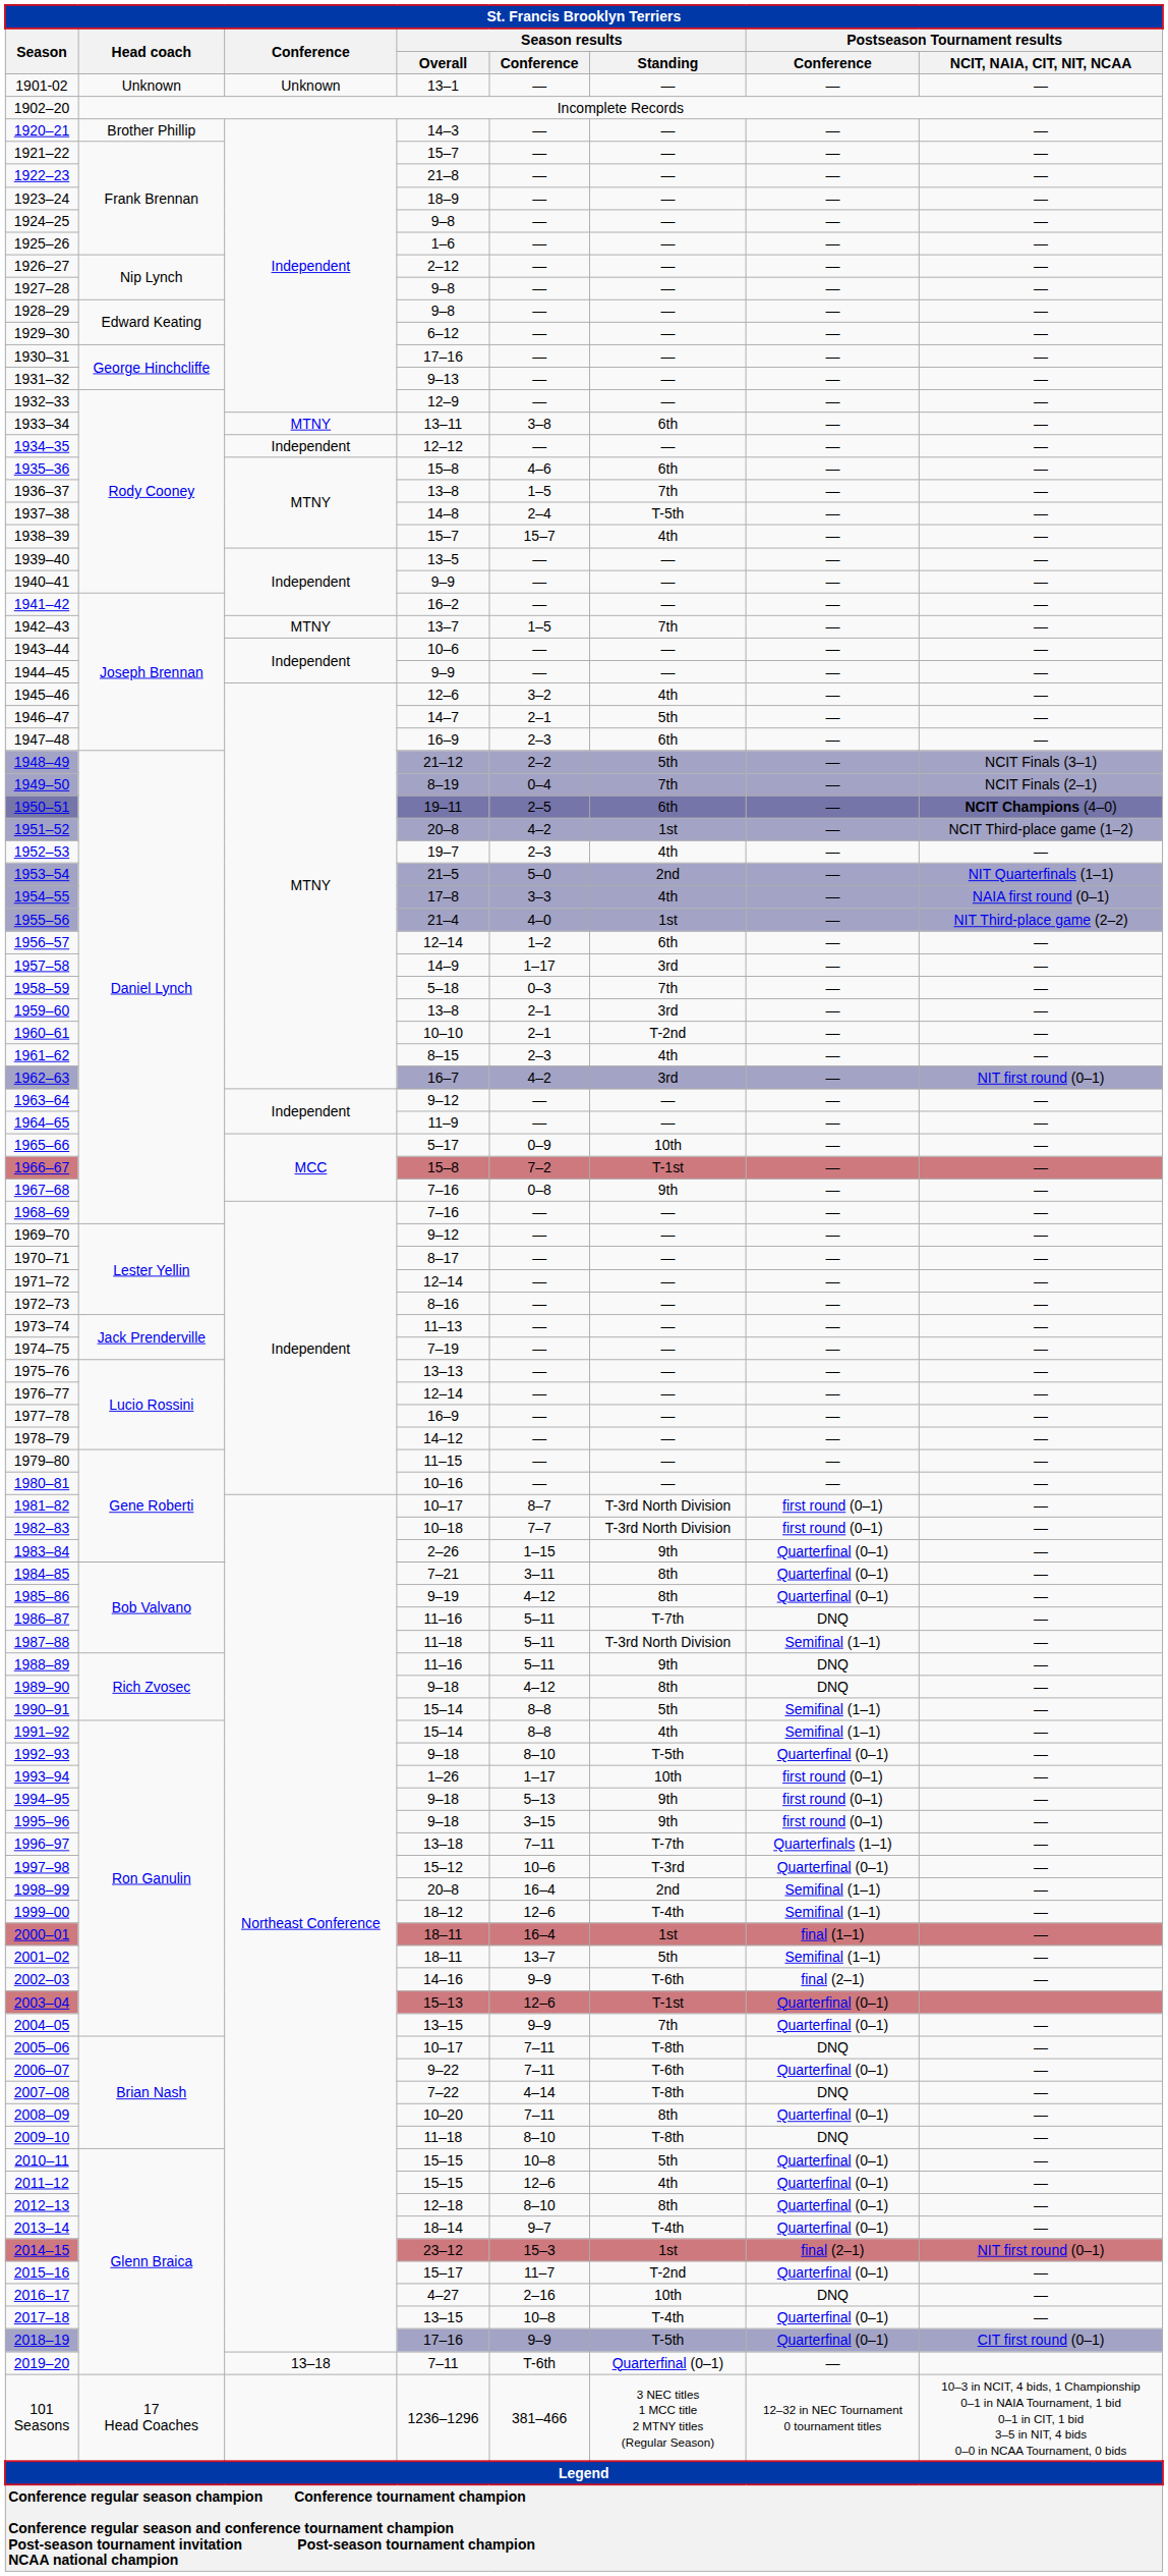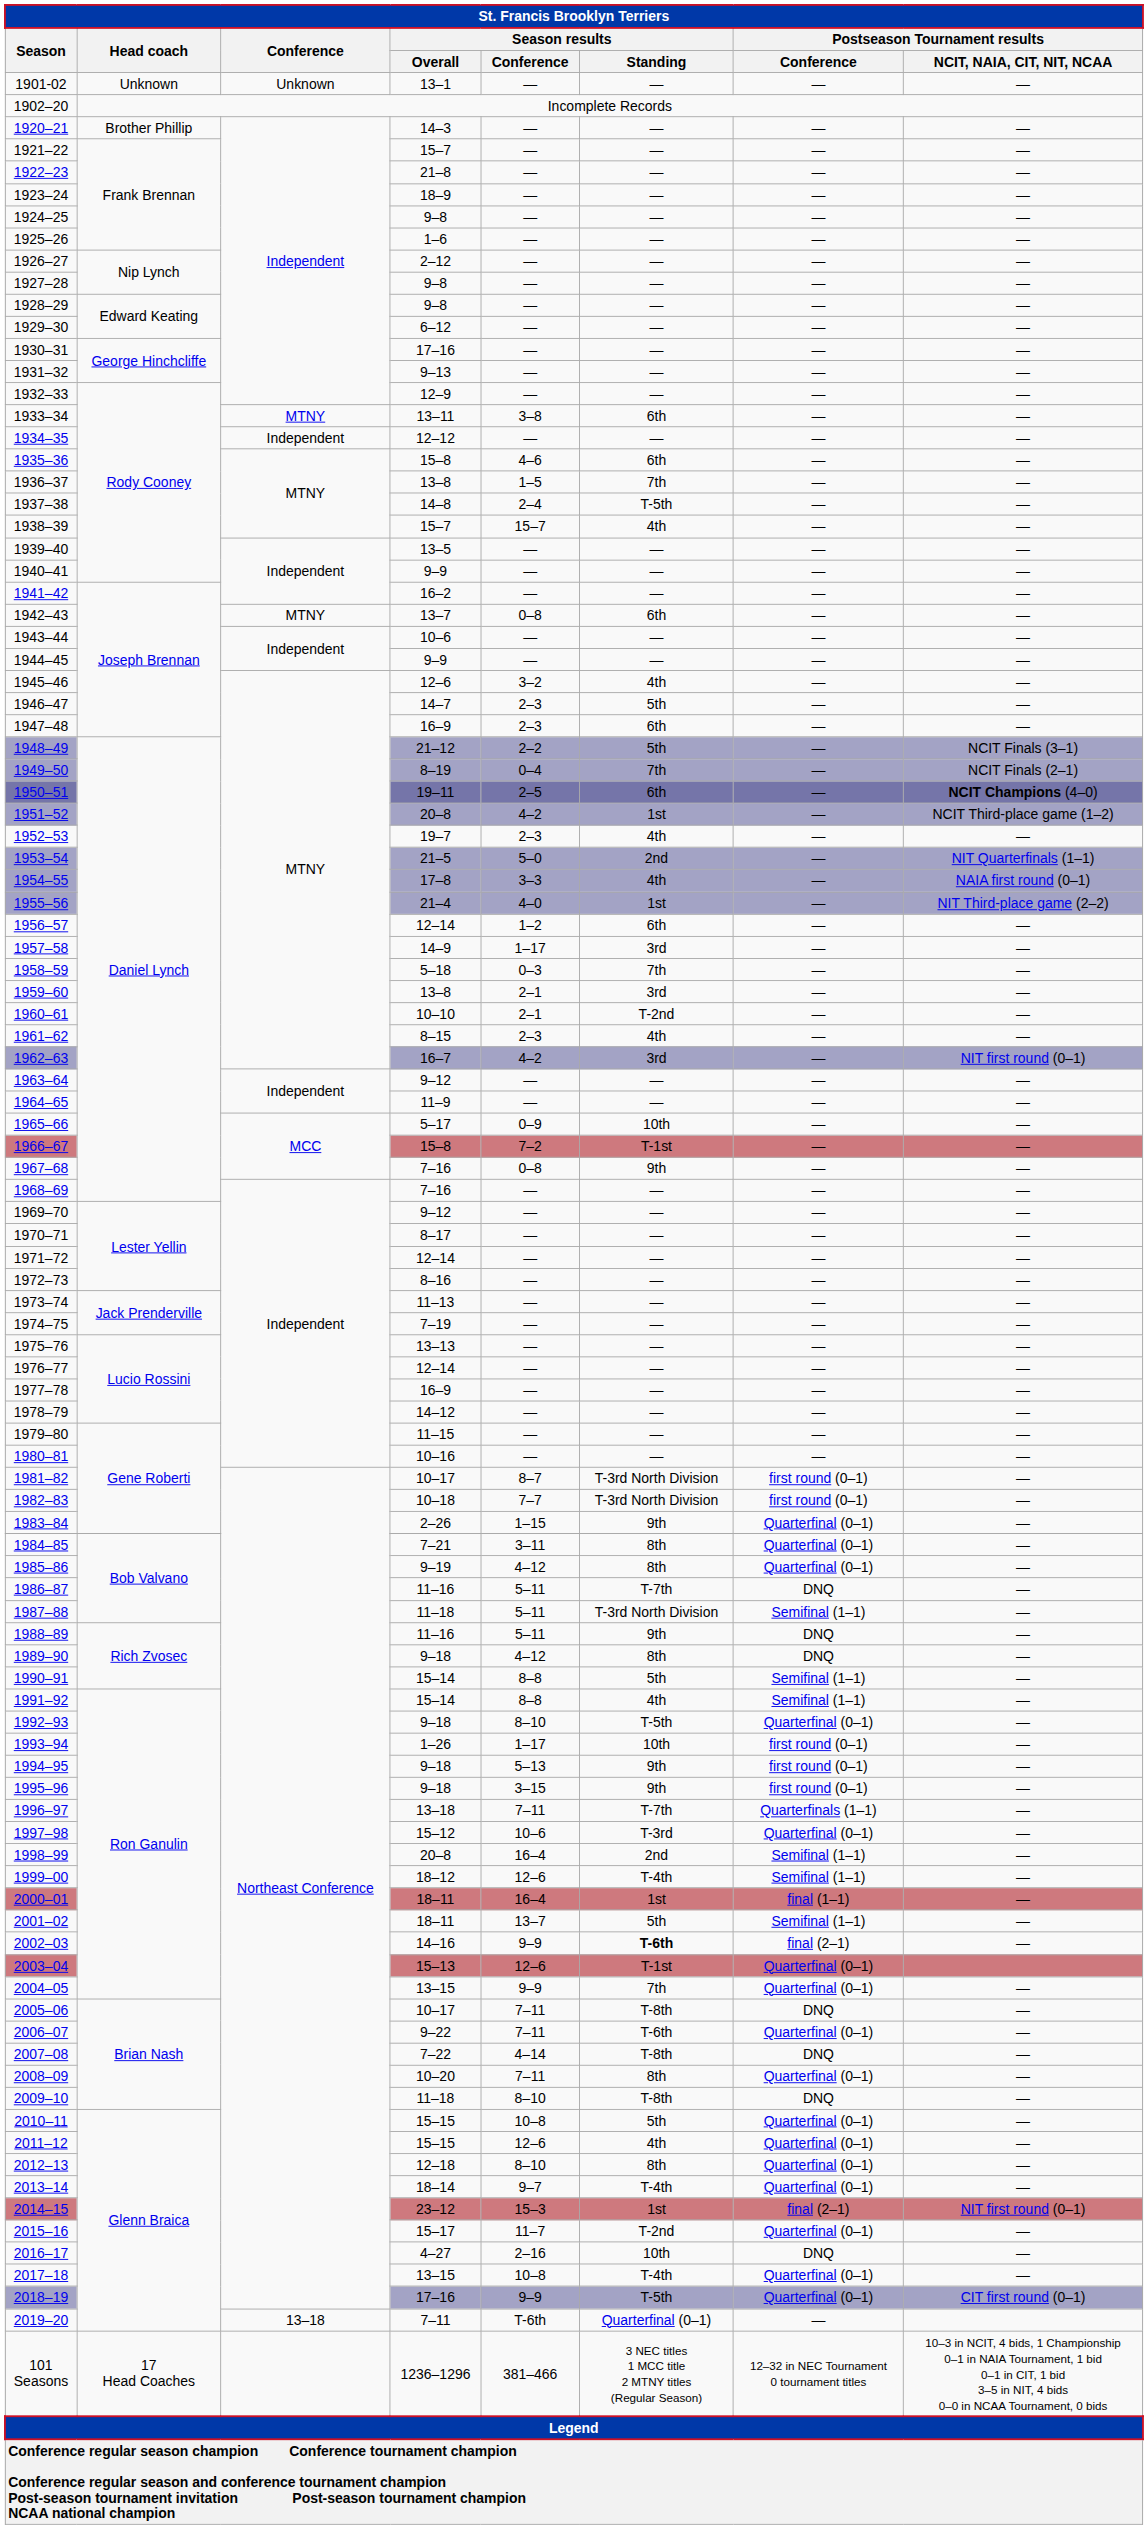1942–43 | Season results / Conference: 1–5 -> 0–8
1942–43 | Season results / Standing: 7th -> 6th
1946–47 | Season results / Conference: 2–1 -> 2–3
2002–03 | Season results / Standing: normal -> bold
